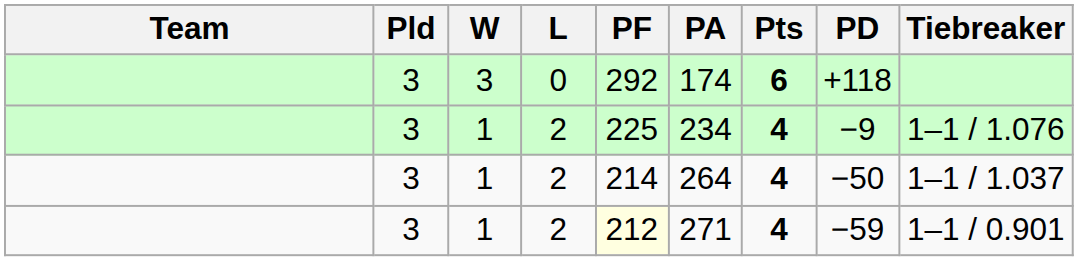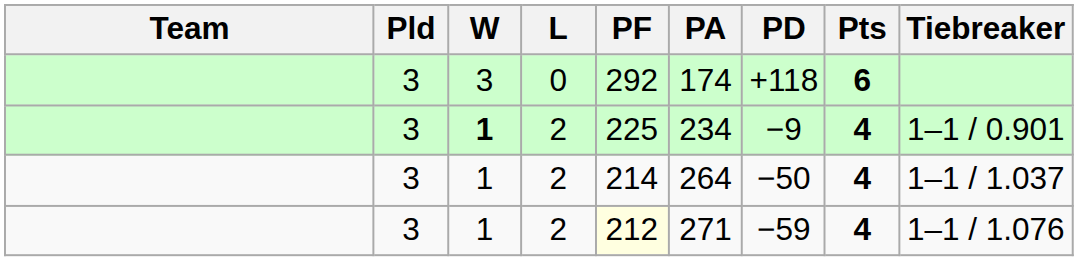columns swapped: PD <-> Pts
row 3 | W: normal -> bold
row 3 | Tiebreaker: 1–1 / 1.076 -> 1–1 / 0.901
row 5 | Tiebreaker: 1–1 / 0.901 -> 1–1 / 1.076
